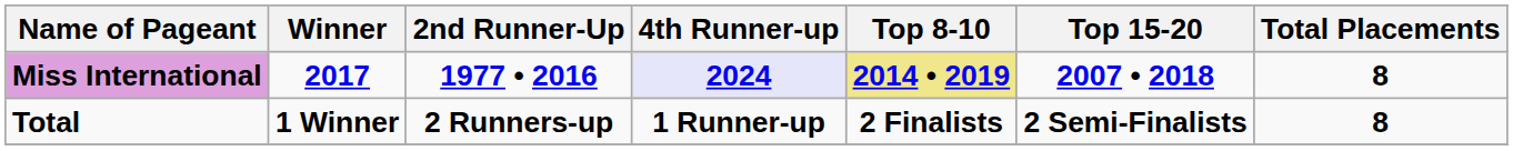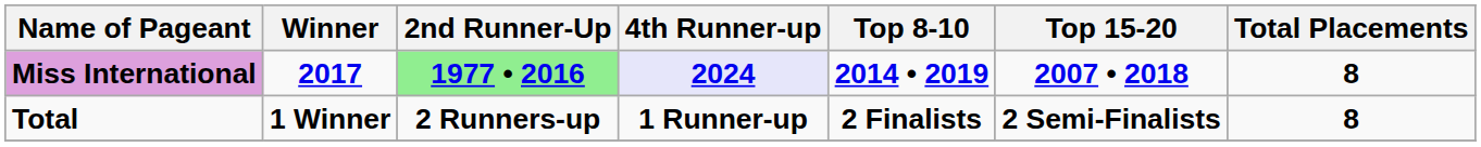Miss International | 2nd Runner-Up: no background -> lightgreen background
Miss International | Top 8-10: khaki background -> no background
